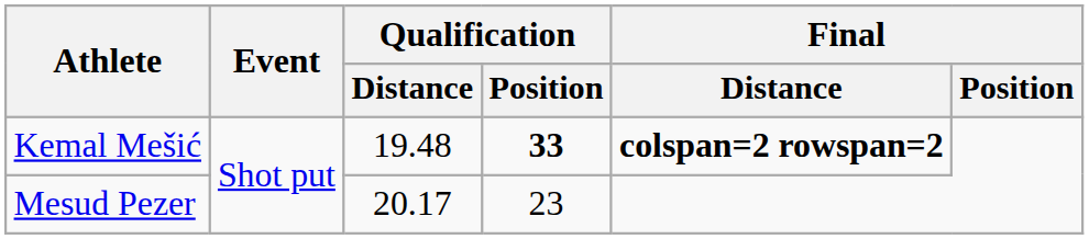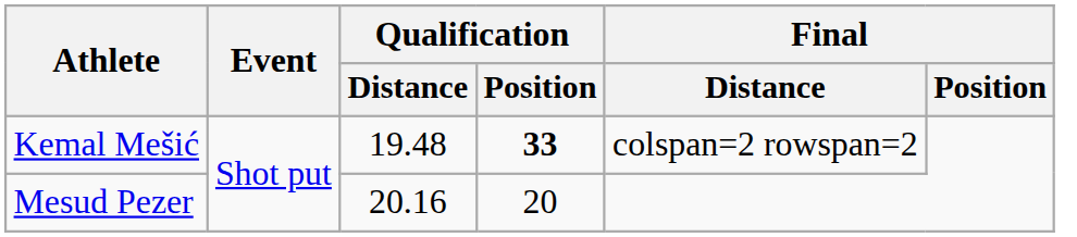Kemal Mešić | Final / Distance: bold -> normal
Mesud Pezer | Qualification / Distance: 20.17 -> 20.16
Mesud Pezer | Qualification / Position: 23 -> 20
